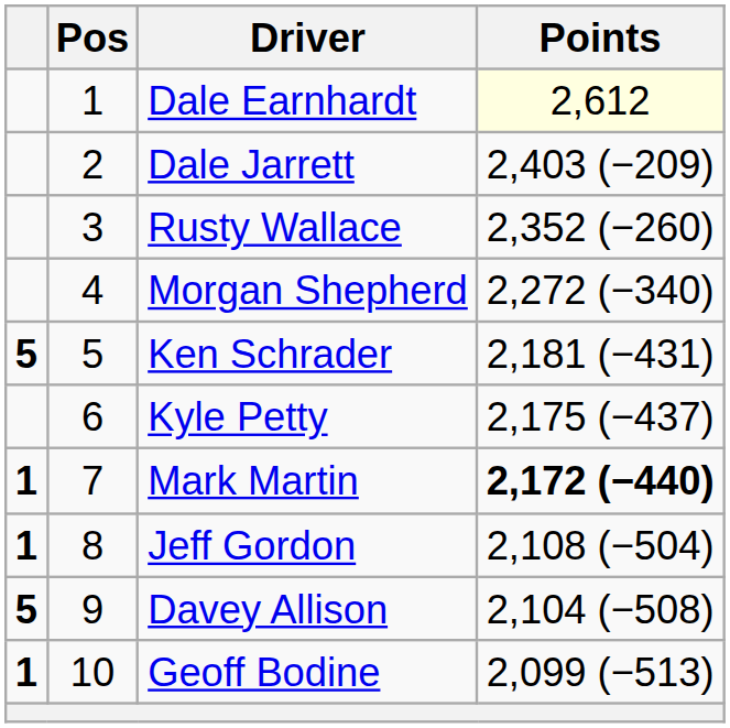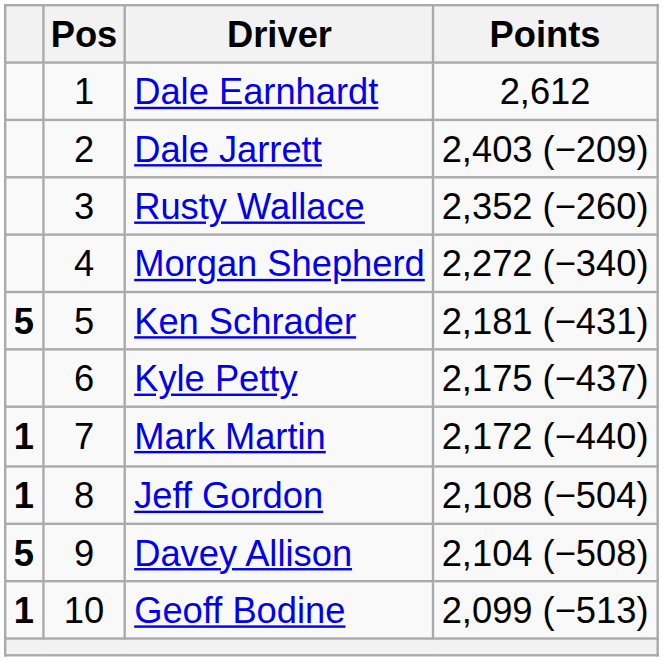Dale Earnhardt | Points: lightyellow background -> no background
Mark Martin | Points: bold -> normal
